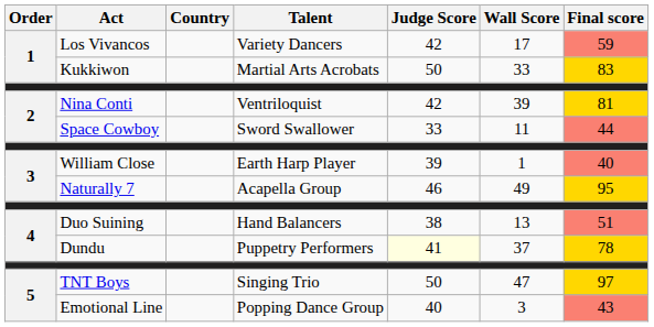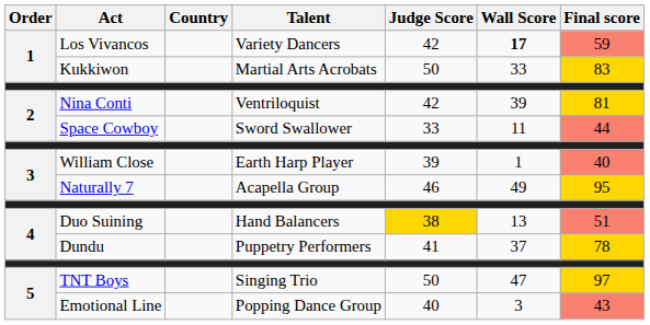Los Vivancos | Wall Score: normal -> bold
Duo Suining | Judge Score: no background -> gold background
Dundu | Judge Score: lightyellow background -> no background
